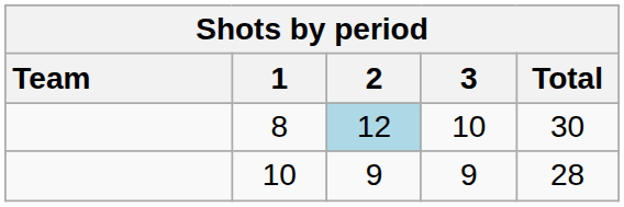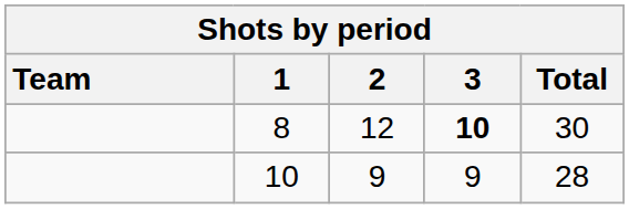8 | 2: lightblue background -> no background
8 | 3: normal -> bold
